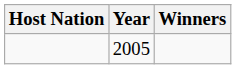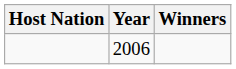row 2 | Year: 2005 -> 2006
